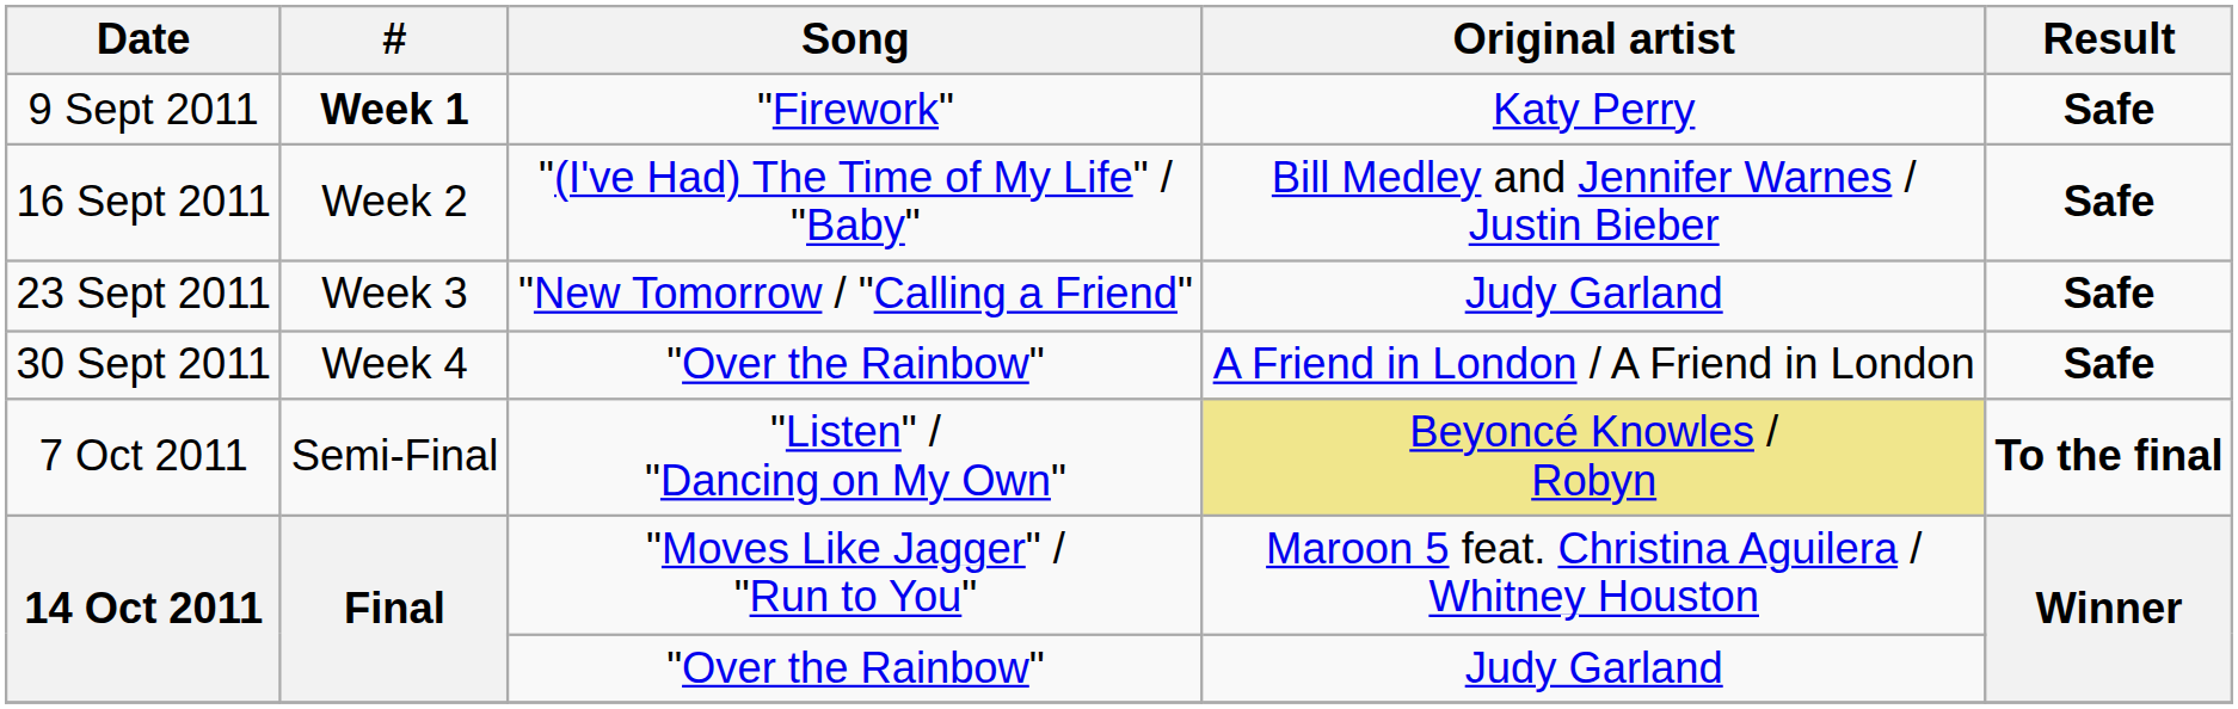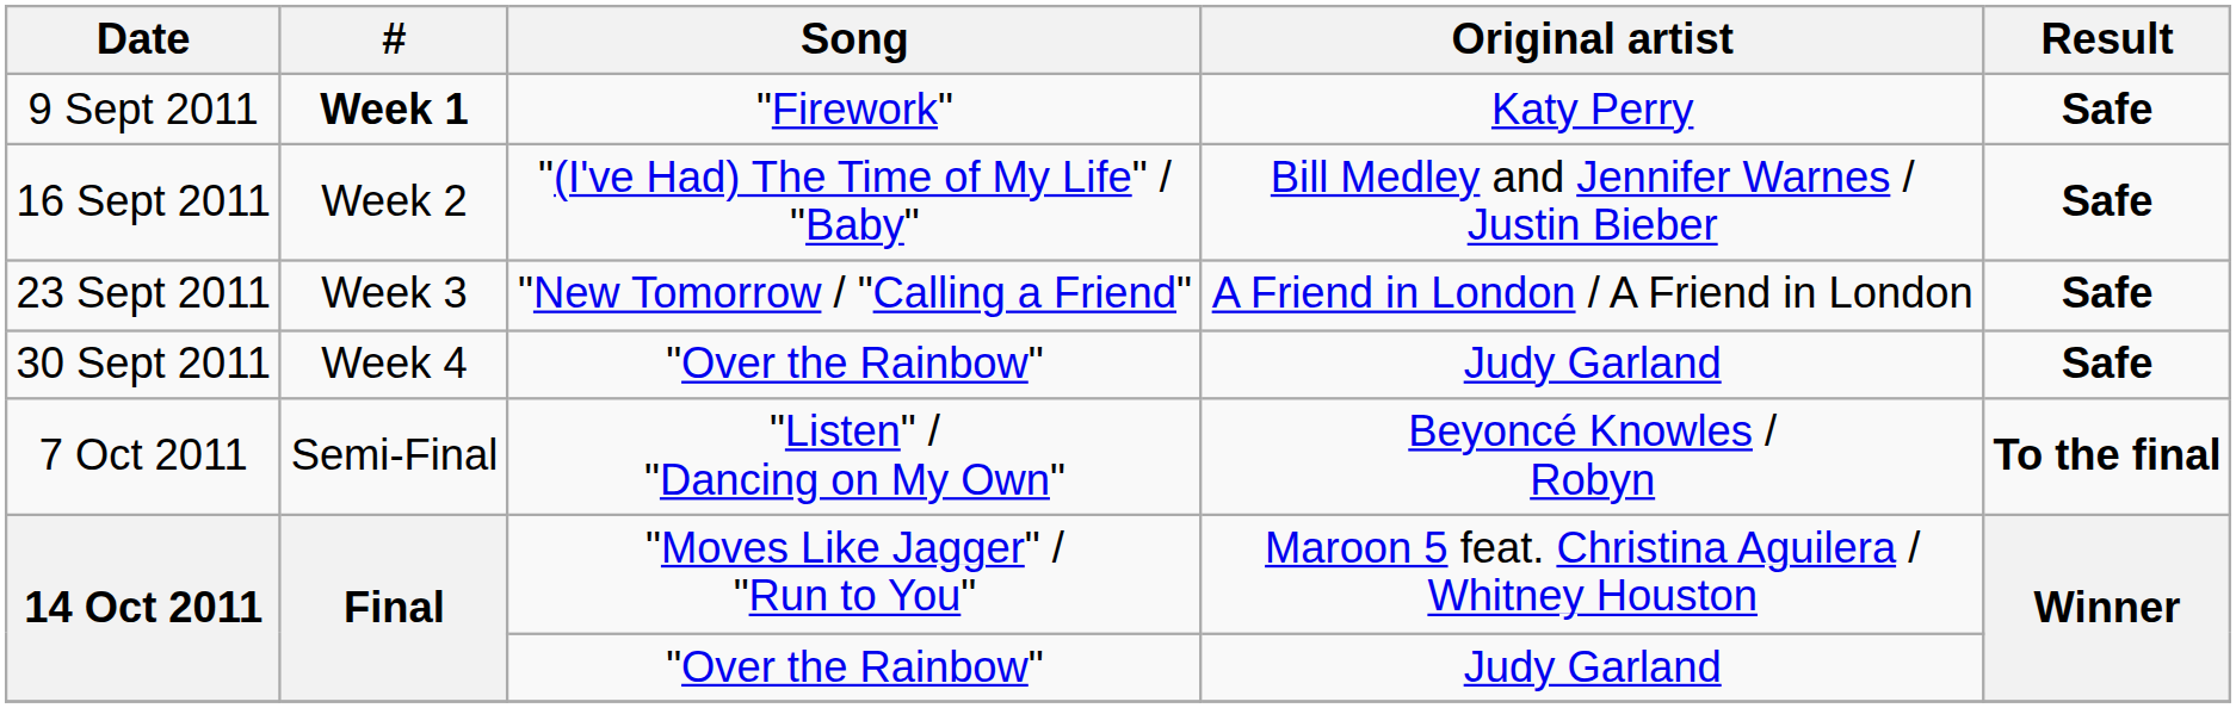23 Sept 2011 | Original artist: Judy Garland -> A Friend in London / A Friend in London
30 Sept 2011 | Original artist: A Friend in London / A Friend in London -> Judy Garland
7 Oct 2011 | Original artist: khaki background -> no background
